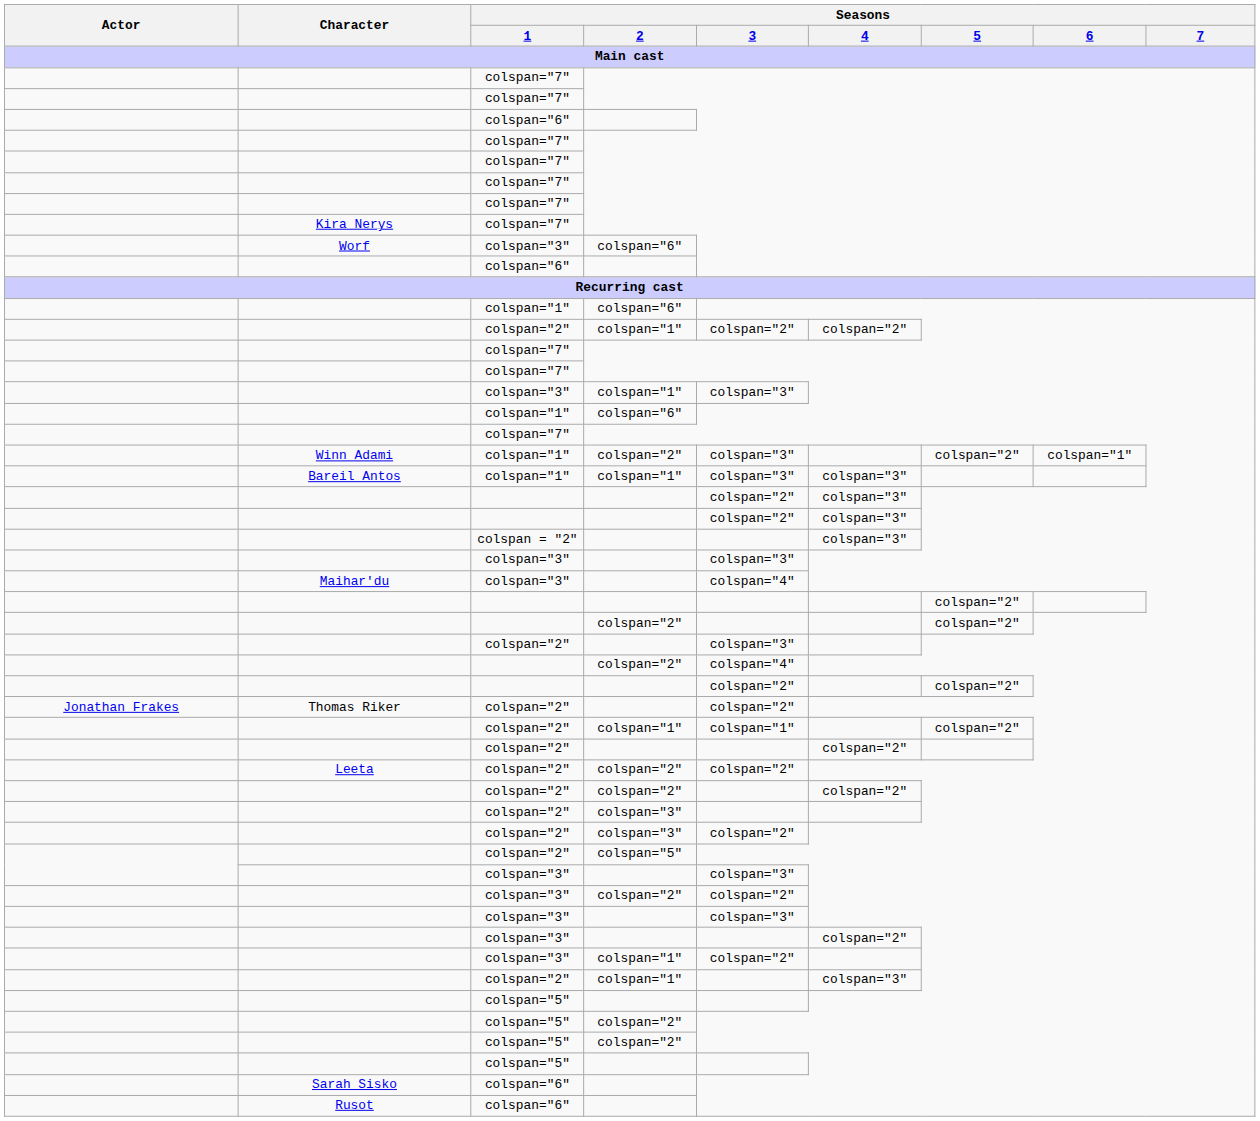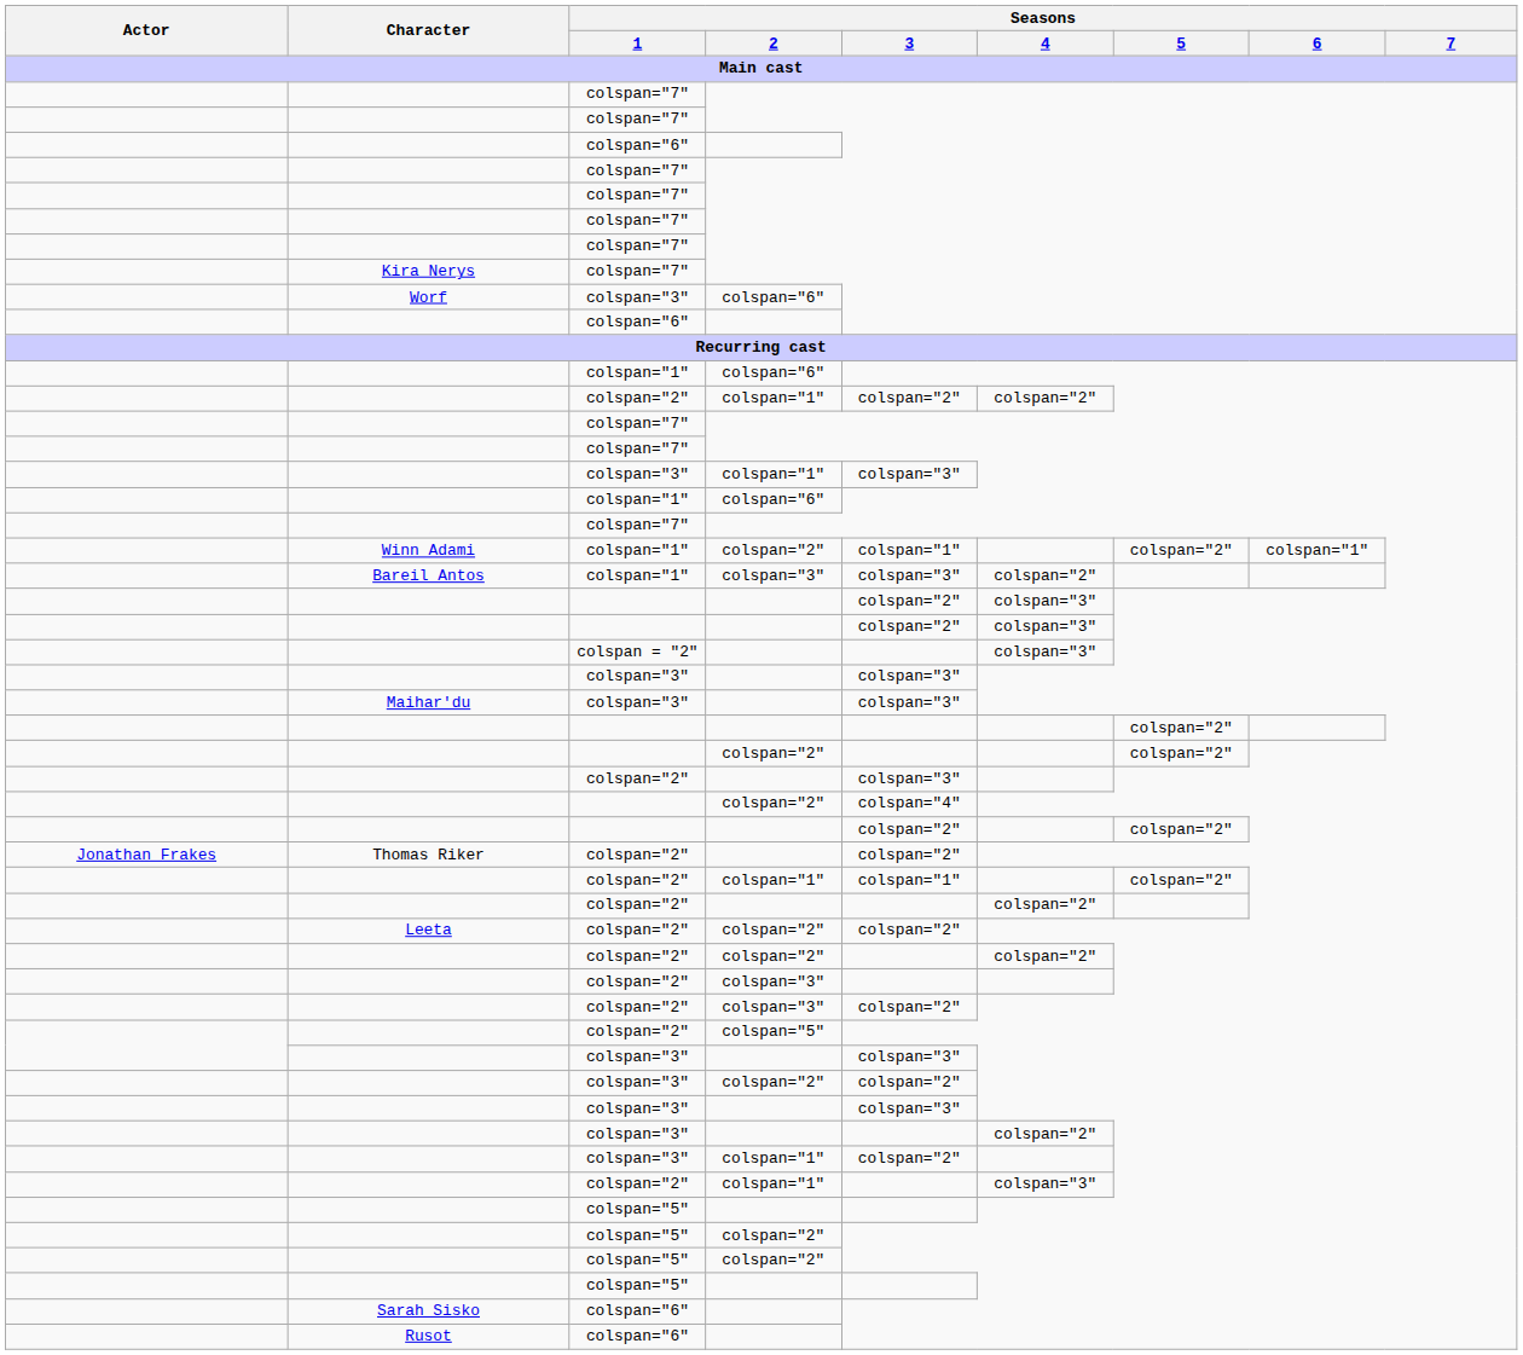Winn Adami | Seasons / 3: colspan="3" -> colspan="1"
Bareil Antos | Seasons / 2: colspan="1" -> colspan="3"
Bareil Antos | Seasons / 4: colspan="3" -> colspan="2"
Maihar'du | Seasons / 3: colspan="4" -> colspan="3"
